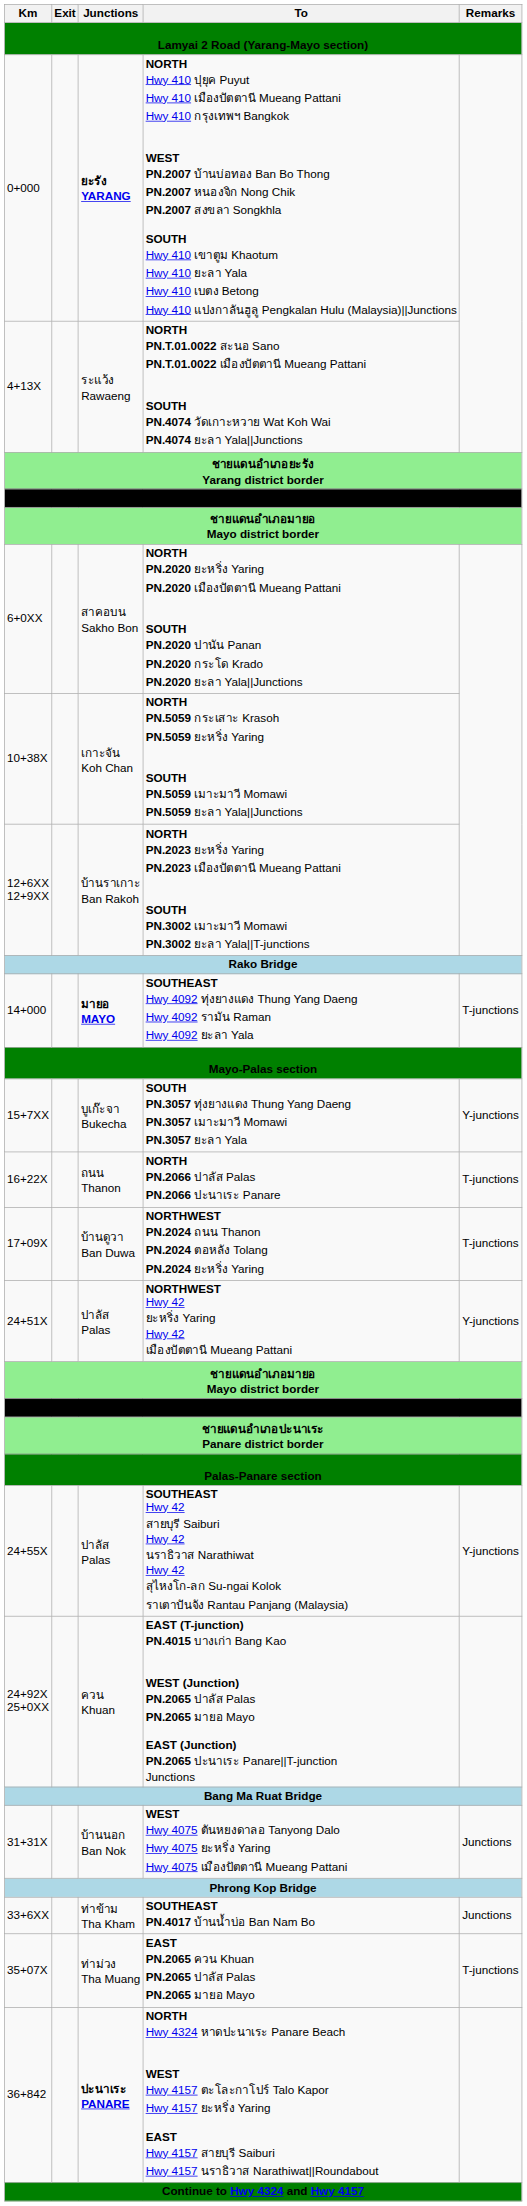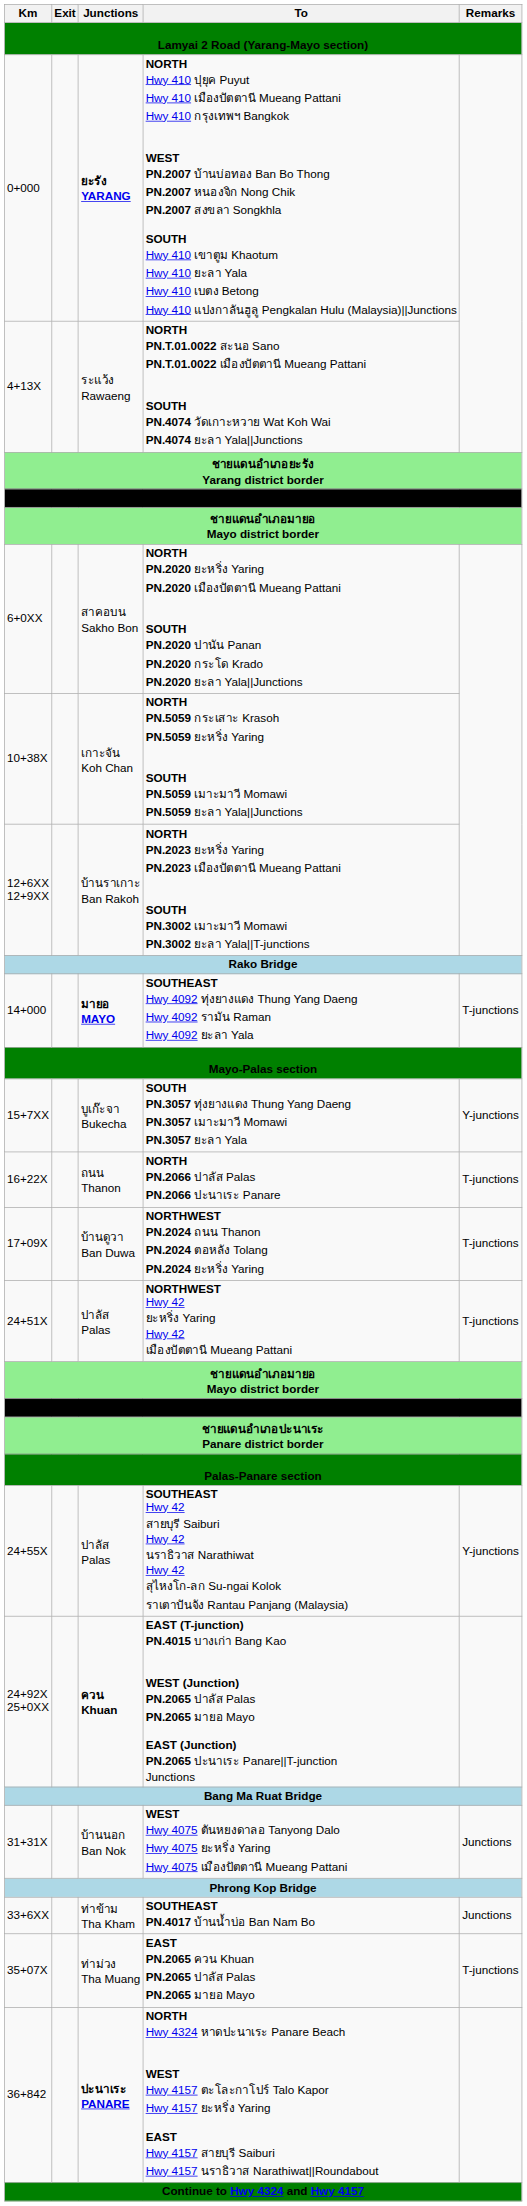24+51X | Remarks: Y-junctions -> T-junctions
24+92X 25+0XX | Junctions: normal -> bold
